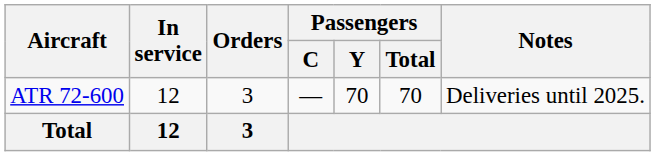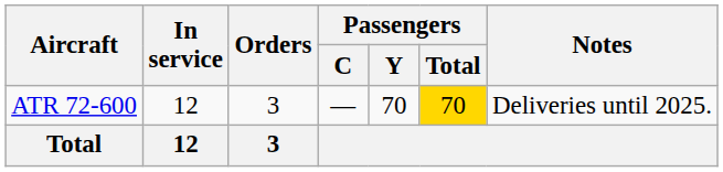ATR 72-600 | Passengers / Total: no background -> gold background
